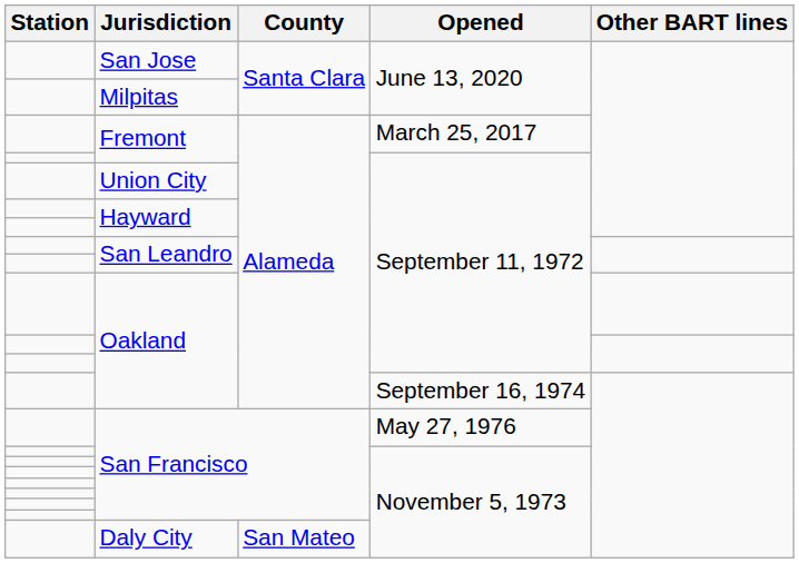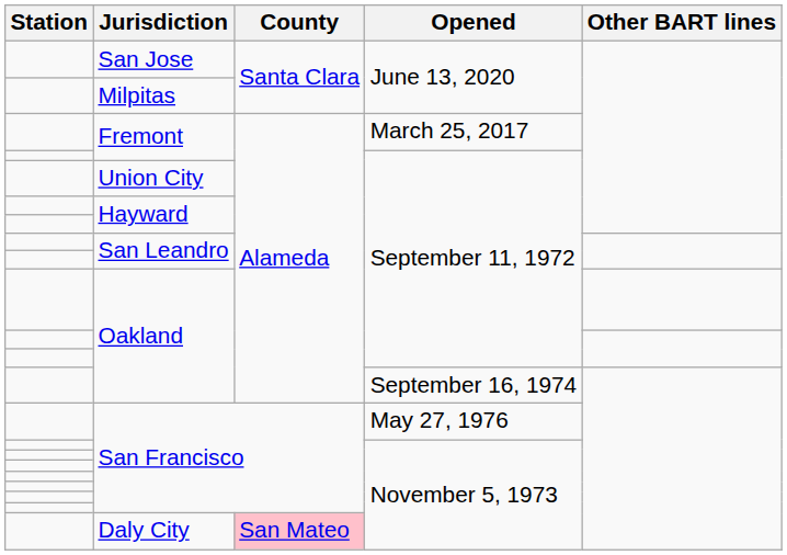Daly City | County: no background -> pink background
